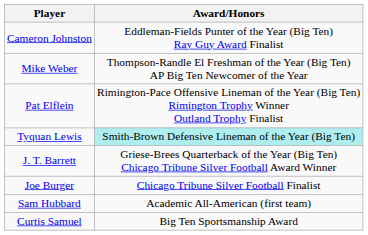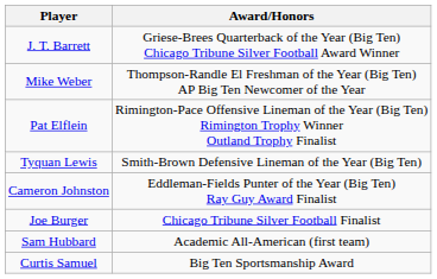rows swapped: J. T. Barrett <-> Cameron Johnston
Tyquan Lewis | Award/Honors: paleturquoise background -> no background
